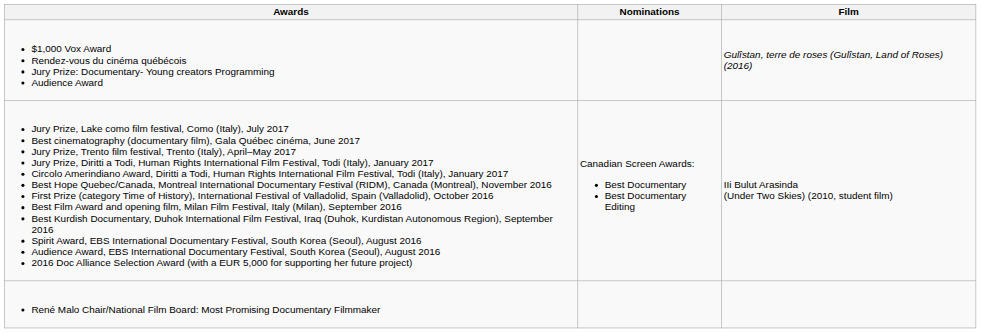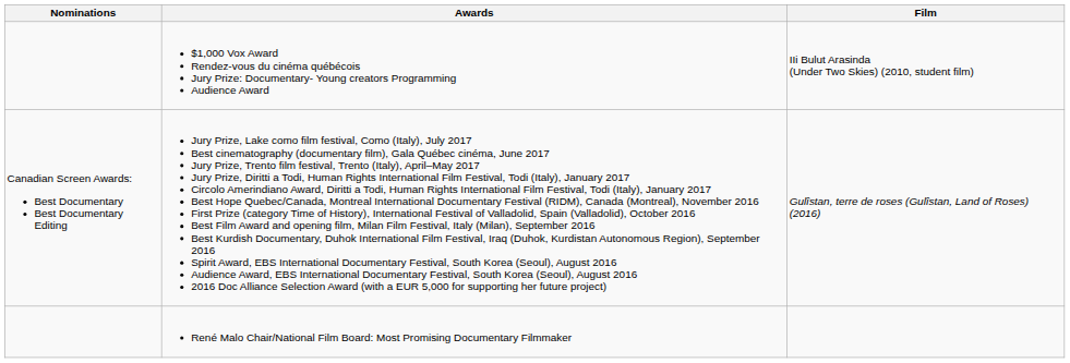columns swapped: Awards <-> Nominations
row 2 | Film: Gulîstan, terre de roses (Gulîstan, Land of Roses) (2016) -> IIi Bulut Arasinda (Under Two Skies) (2010, student film)
row 3 | Film: IIi Bulut Arasinda (Under Two Skies) (2010, student film) -> Gulîstan, terre de roses (Gulîstan, Land of Roses) (2016)
